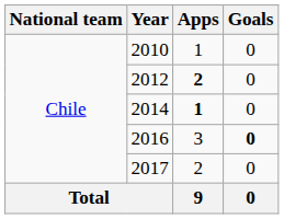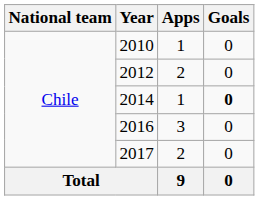2012 | Apps: bold -> normal
2014 | Apps: bold -> normal
2014 | Goals: normal -> bold
2016 | Goals: bold -> normal
